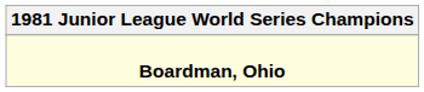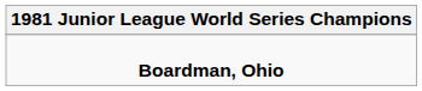row 2 | column 1: lightyellow background -> no background
